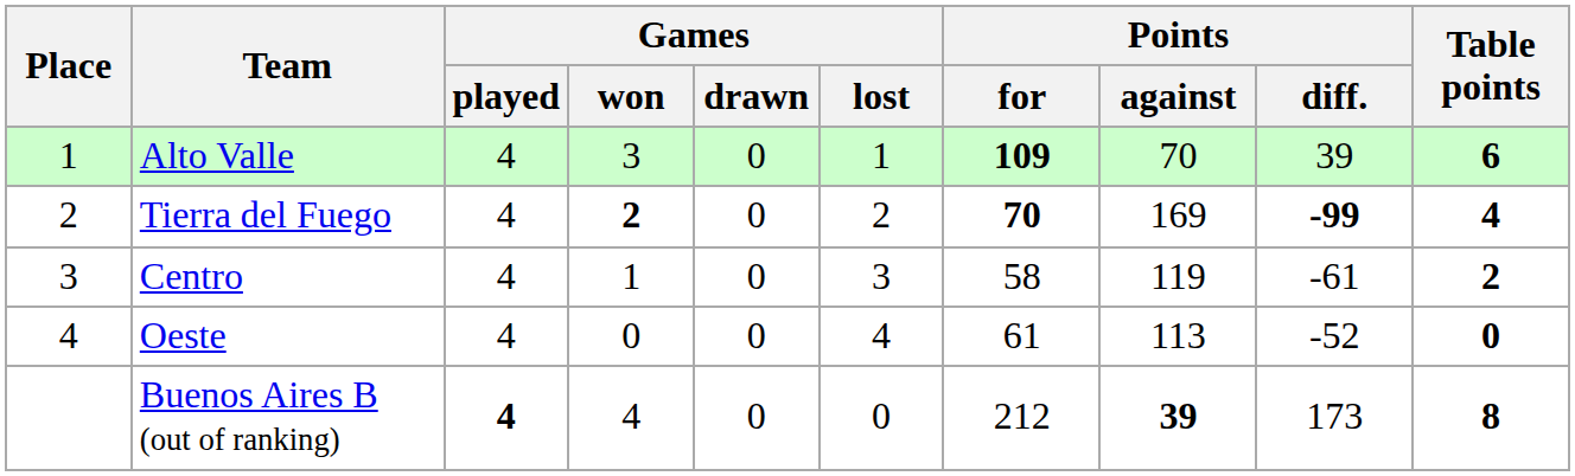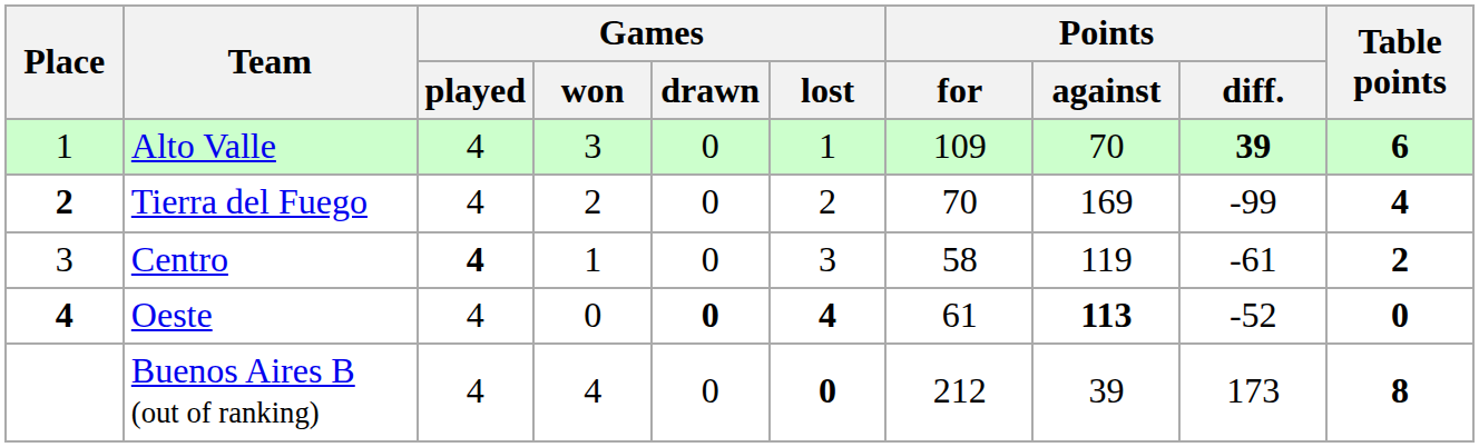Alto Valle | Points / for: bold -> normal
Alto Valle | Points / diff.: normal -> bold
Tierra del Fuego | Place: normal -> bold
Tierra del Fuego | Games / won: bold -> normal
Tierra del Fuego | Points / for: bold -> normal
Tierra del Fuego | Points / diff.: bold -> normal
Centro | Games / played: normal -> bold
Oeste | Place: normal -> bold
Oeste | Games / drawn: normal -> bold
Oeste | Games / lost: normal -> bold
Oeste | Points / against: normal -> bold
Buenos Aires B (out of ranking) | Games / played: bold -> normal
Buenos Aires B (out of ranking) | Games / lost: normal -> bold
Buenos Aires B (out of ranking) | Points / against: bold -> normal
